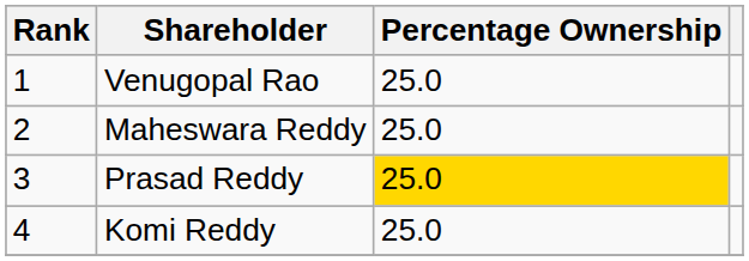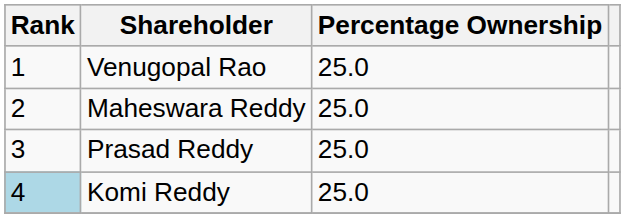Prasad Reddy | Percentage Ownership: gold background -> no background
Komi Reddy | Rank: no background -> lightblue background
